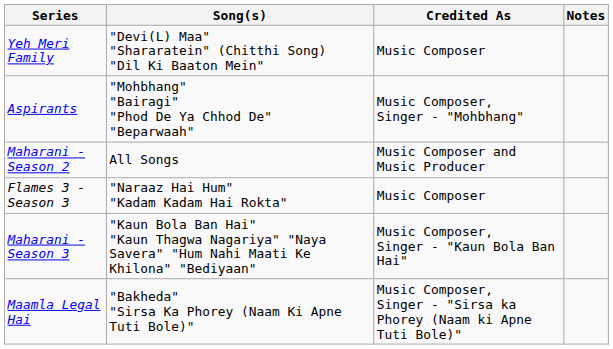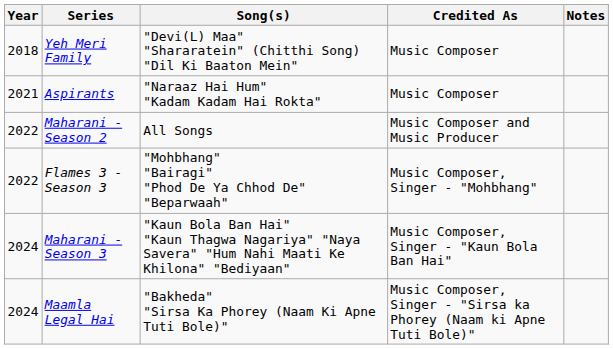+ column: Year | 2018 | 2021 | 2022 | 2022 | 2024 | 2024
Aspirants | Song(s): "Mohbhang" "Bairagi" "Phod De Ya Chhod De" "Beparwaah" -> "Naraaz Hai Hum" "Kadam Kadam Hai Rokta"
Aspirants | Credited As: Music Composer, Singer - "Mohbhang" -> Music Composer
Flames 3 - Season 3 | Song(s): "Naraaz Hai Hum" "Kadam Kadam Hai Rokta" -> "Mohbhang" "Bairagi" "Phod De Ya Chhod De" "Beparwaah"
Flames 3 - Season 3 | Credited As: Music Composer -> Music Composer, Singer - "Mohbhang"
